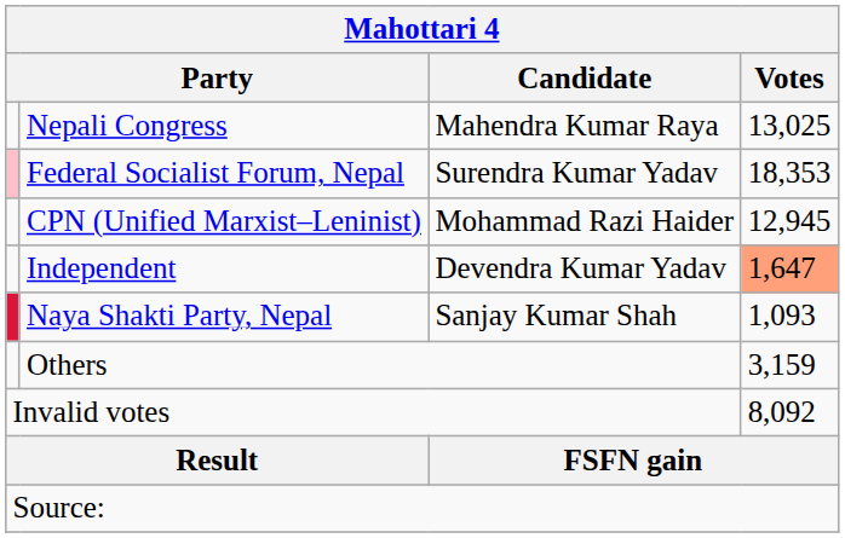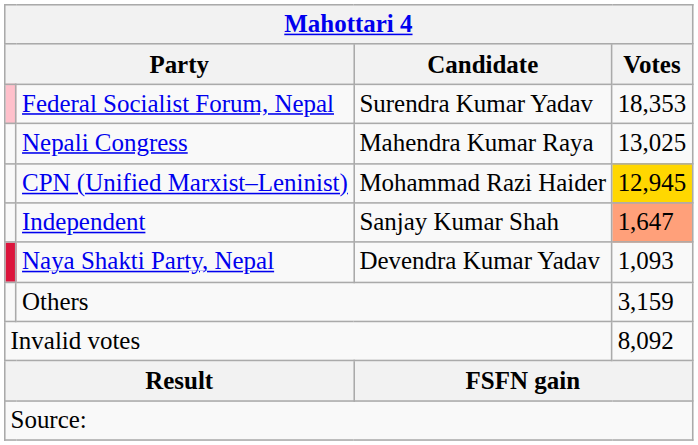rows swapped: Federal Socialist Forum, Nepal <-> Nepali Congress
CPN (Unified Marxist–Leninist) | Votes: no background -> gold background
Independent | Candidate: Devendra Kumar Yadav -> Sanjay Kumar Shah
Naya Shakti Party, Nepal | Candidate: Sanjay Kumar Shah -> Devendra Kumar Yadav
